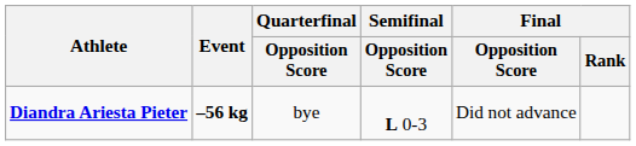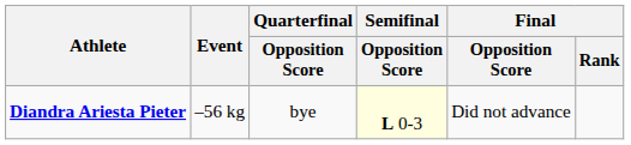Diandra Ariesta Pieter | Event: bold -> normal
Diandra Ariesta Pieter | Semifinal / Opposition Score: no background -> lightyellow background
